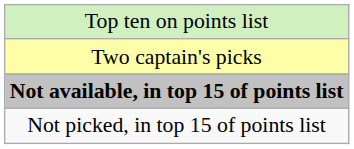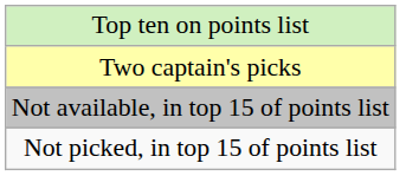row 3 | column 1: bold -> normal
